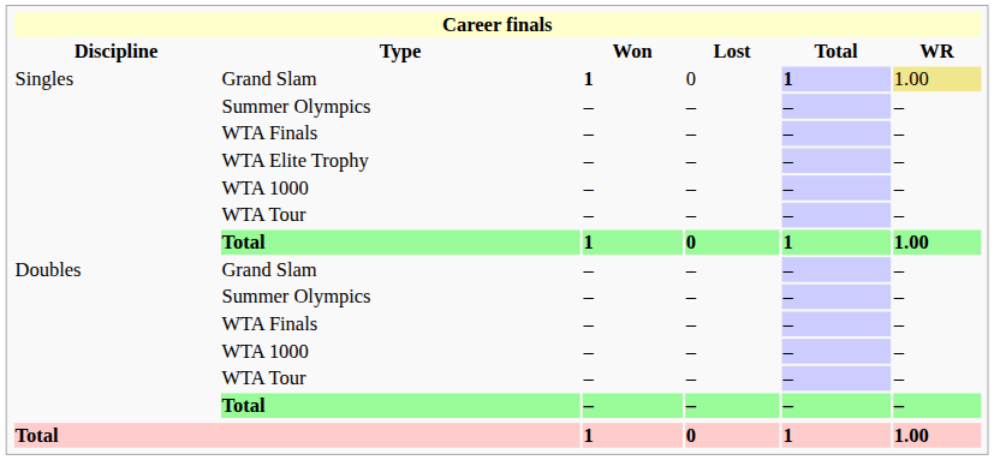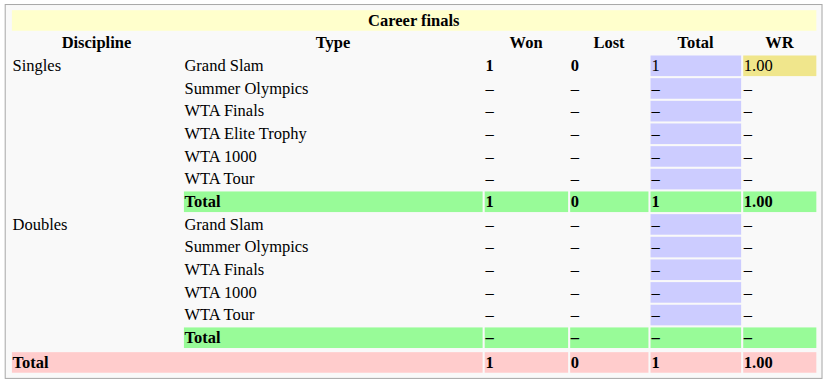Singles / Grand Slam | Lost: normal -> bold
Singles / Grand Slam | Total: bold -> normal
